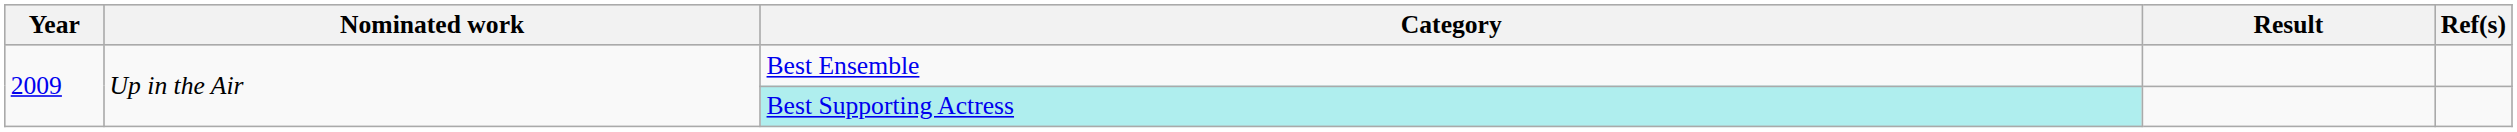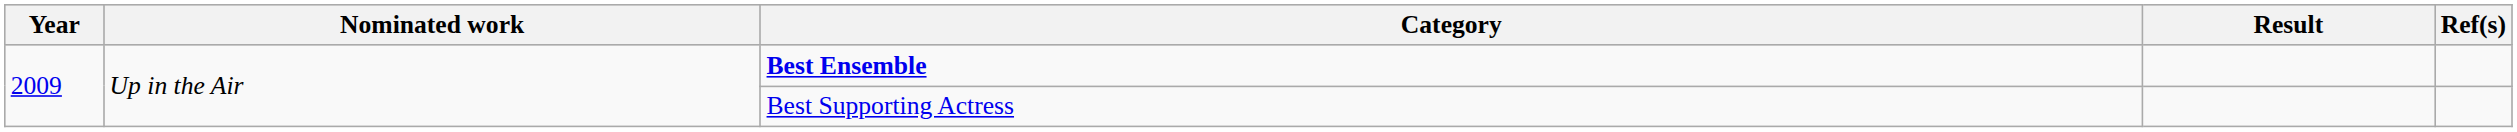Best Ensemble | Category: normal -> bold
Best Supporting Actress | Category: paleturquoise background -> no background
